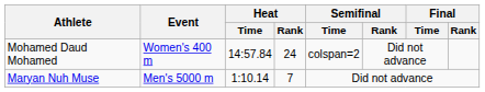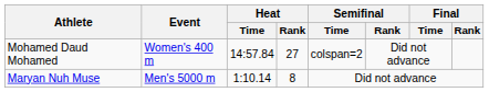Mohamed Daud Mohamed | Heat / Rank: 24 -> 27
Maryan Nuh Muse | Heat / Rank: 7 -> 8
